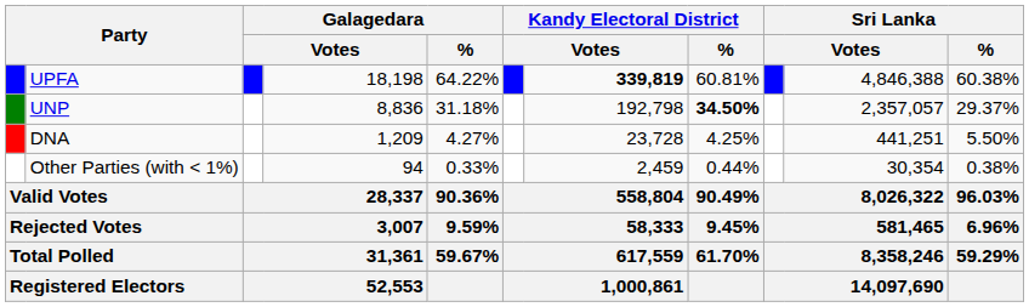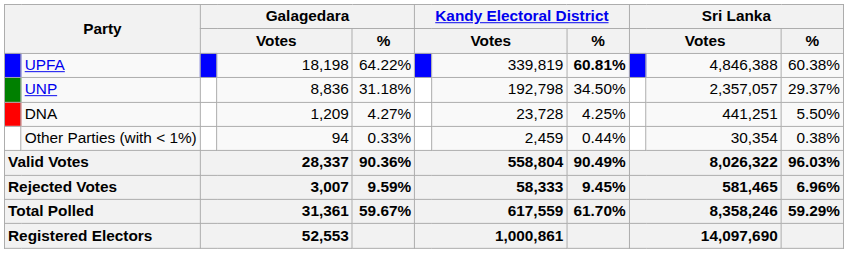UPFA | column 7: bold -> normal
UPFA | Kandy Electoral District / %: normal -> bold
UNP | Kandy Electoral District / %: bold -> normal
